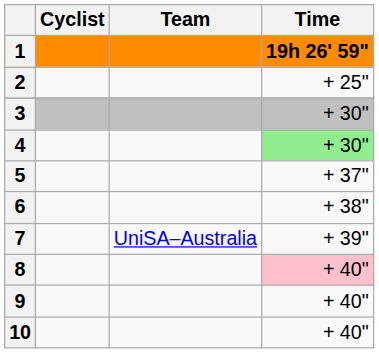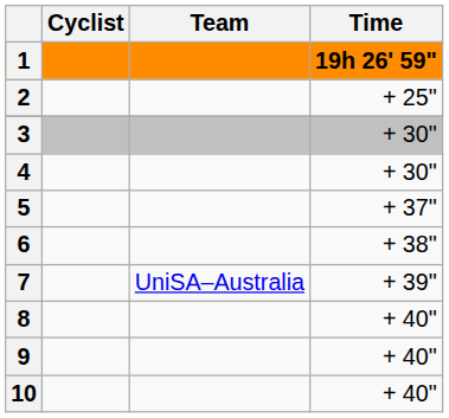4 | Time: lightgreen background -> no background
8 | Time: pink background -> no background
